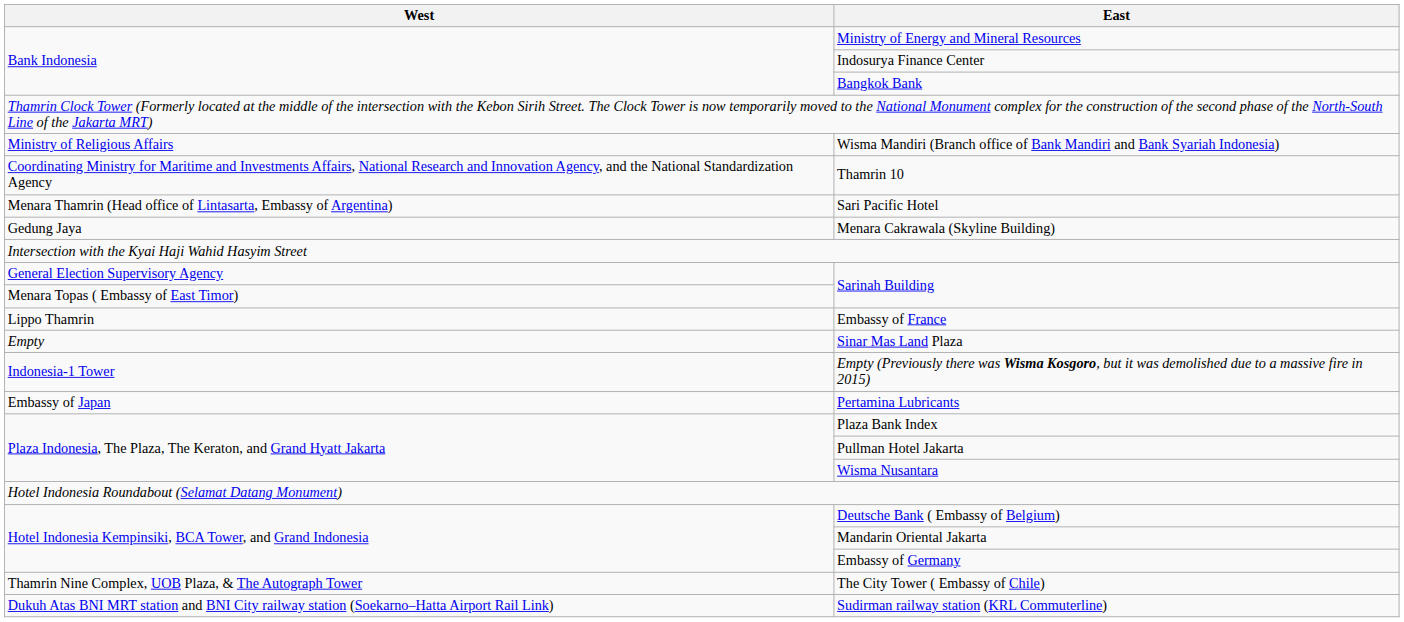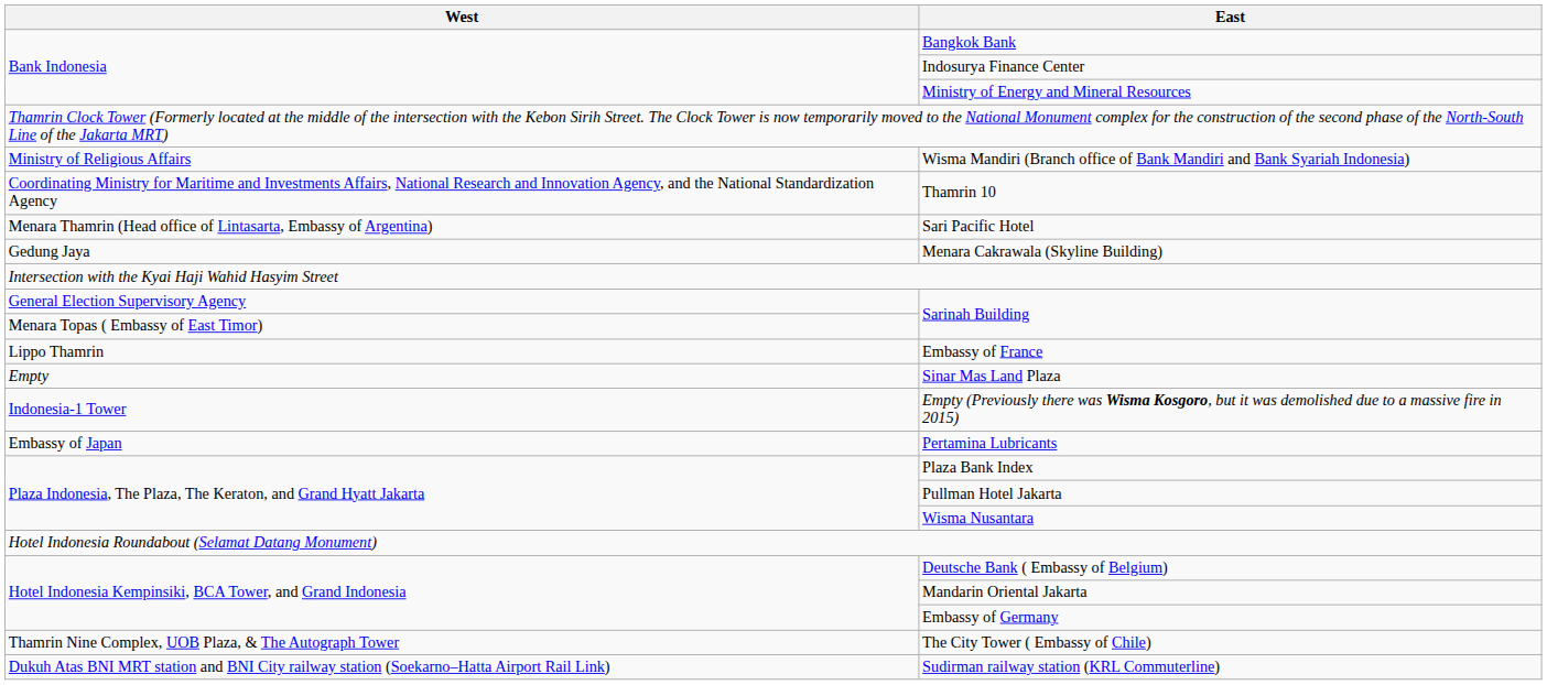row 2 | East: Ministry of Energy and Mineral Resources -> Bangkok Bank
row 4 | East: Bangkok Bank -> Ministry of Energy and Mineral Resources
